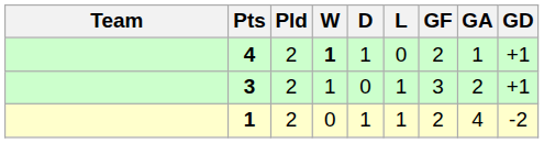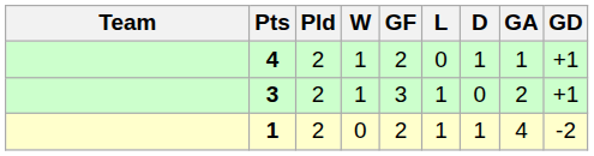columns swapped: D <-> GF
row 2 | W: bold -> normal
